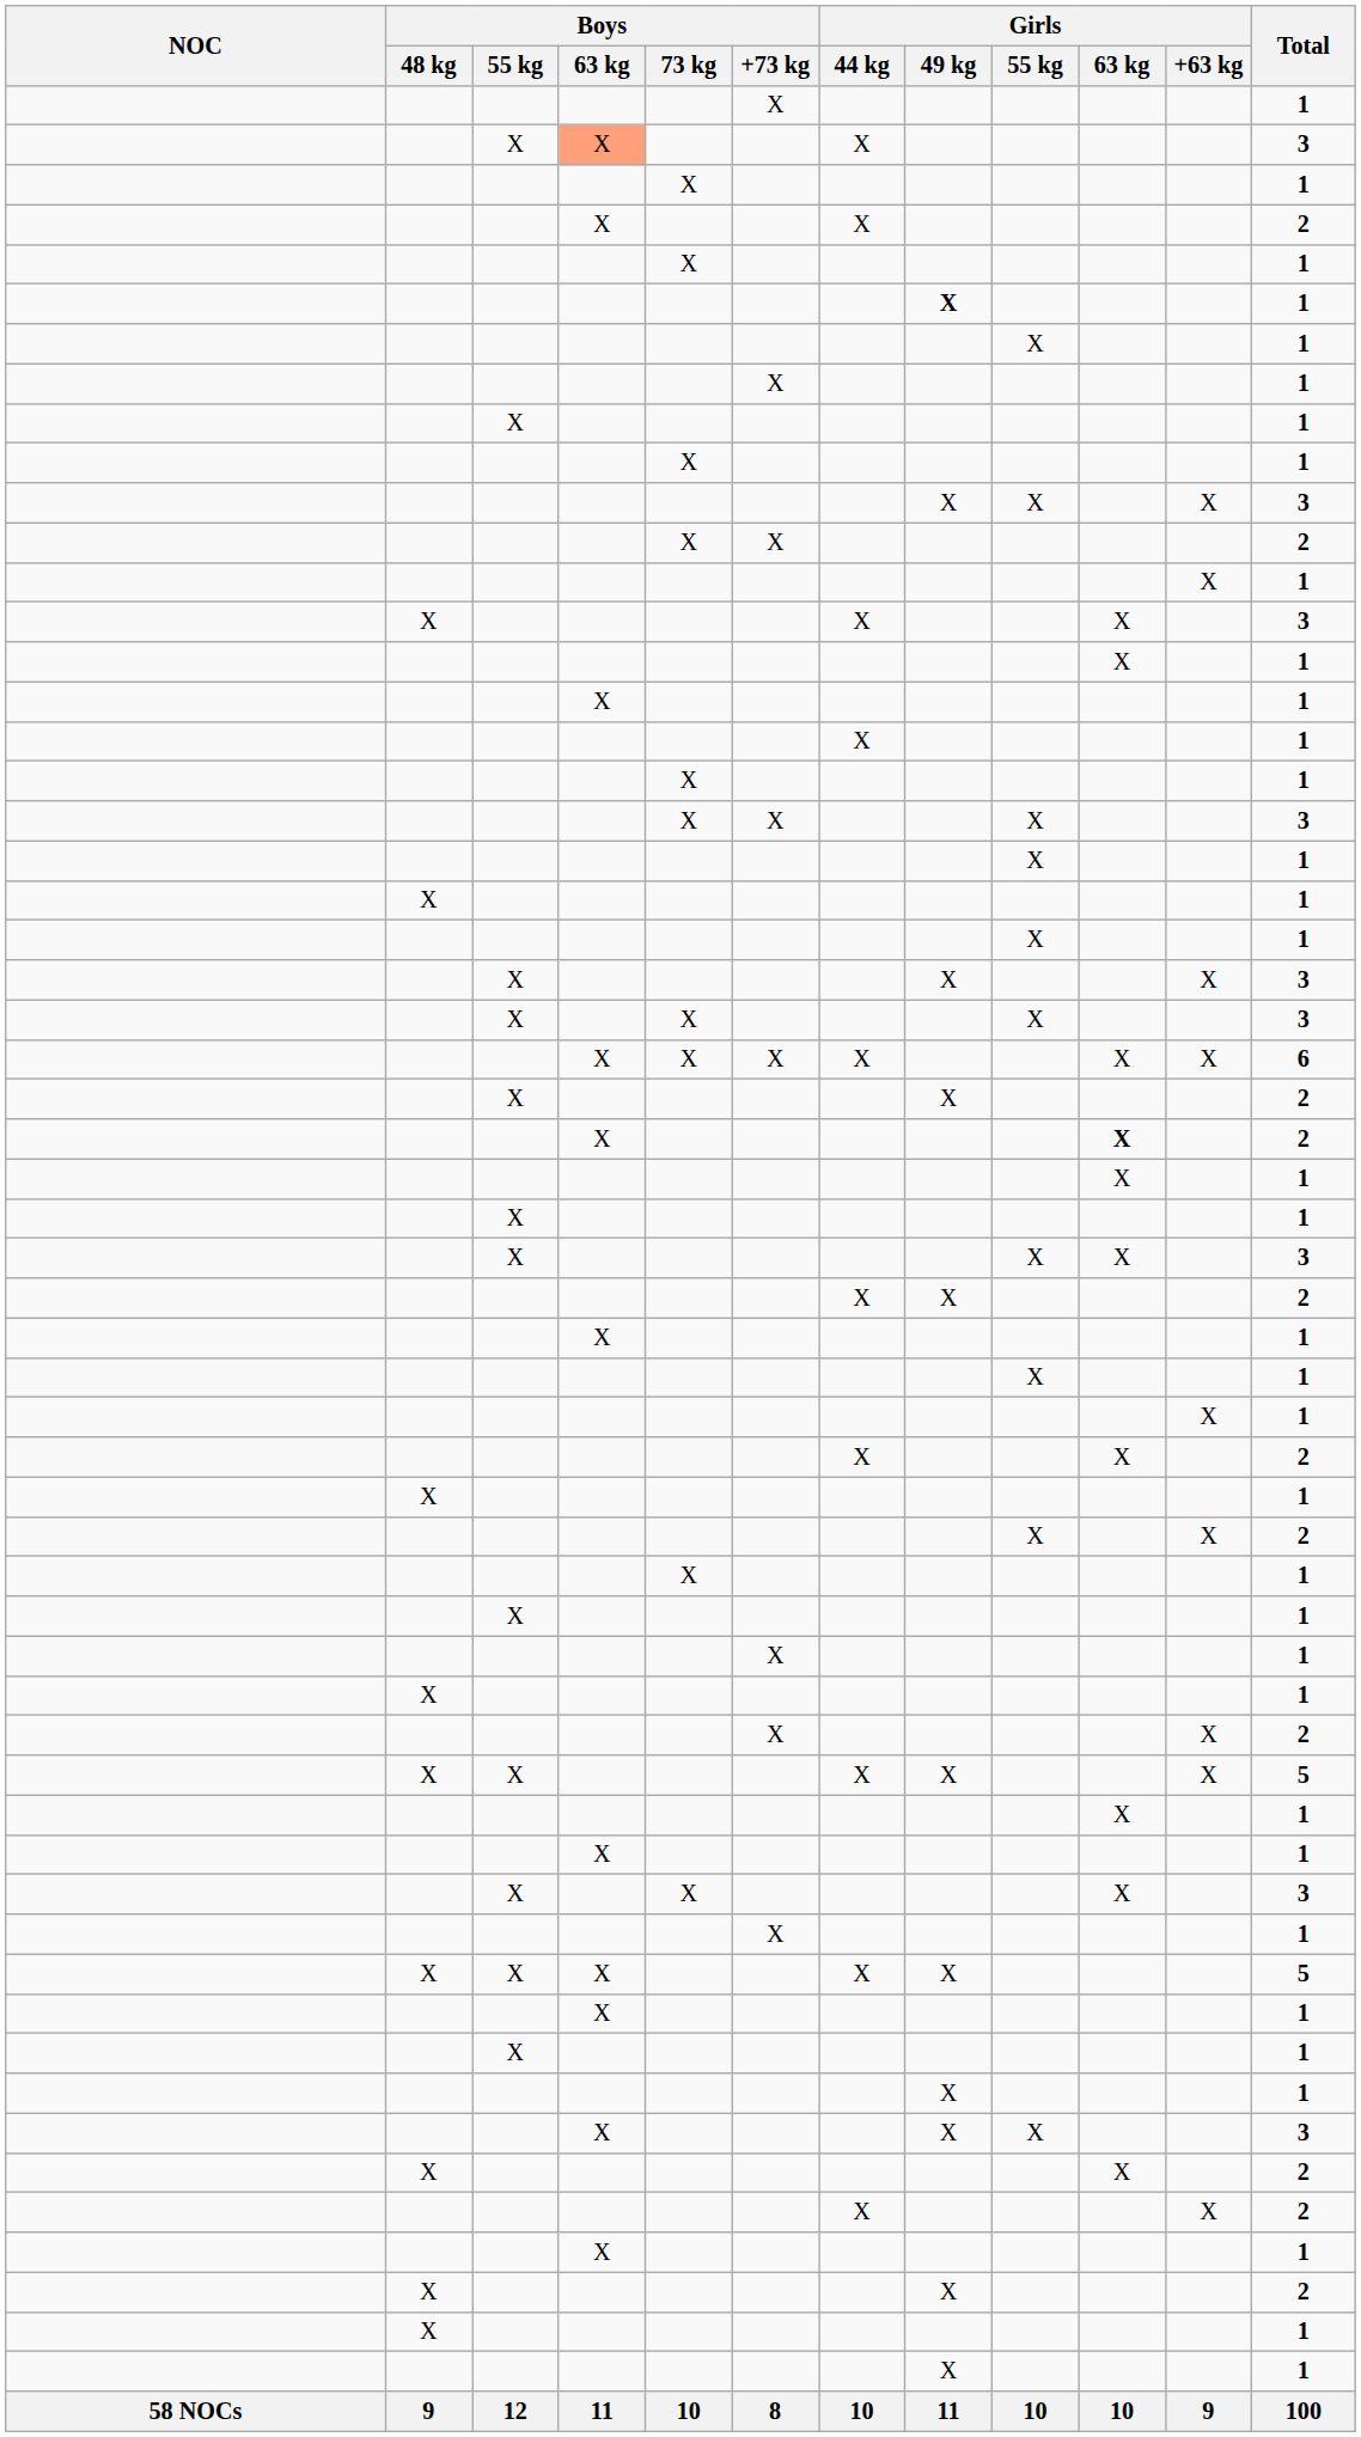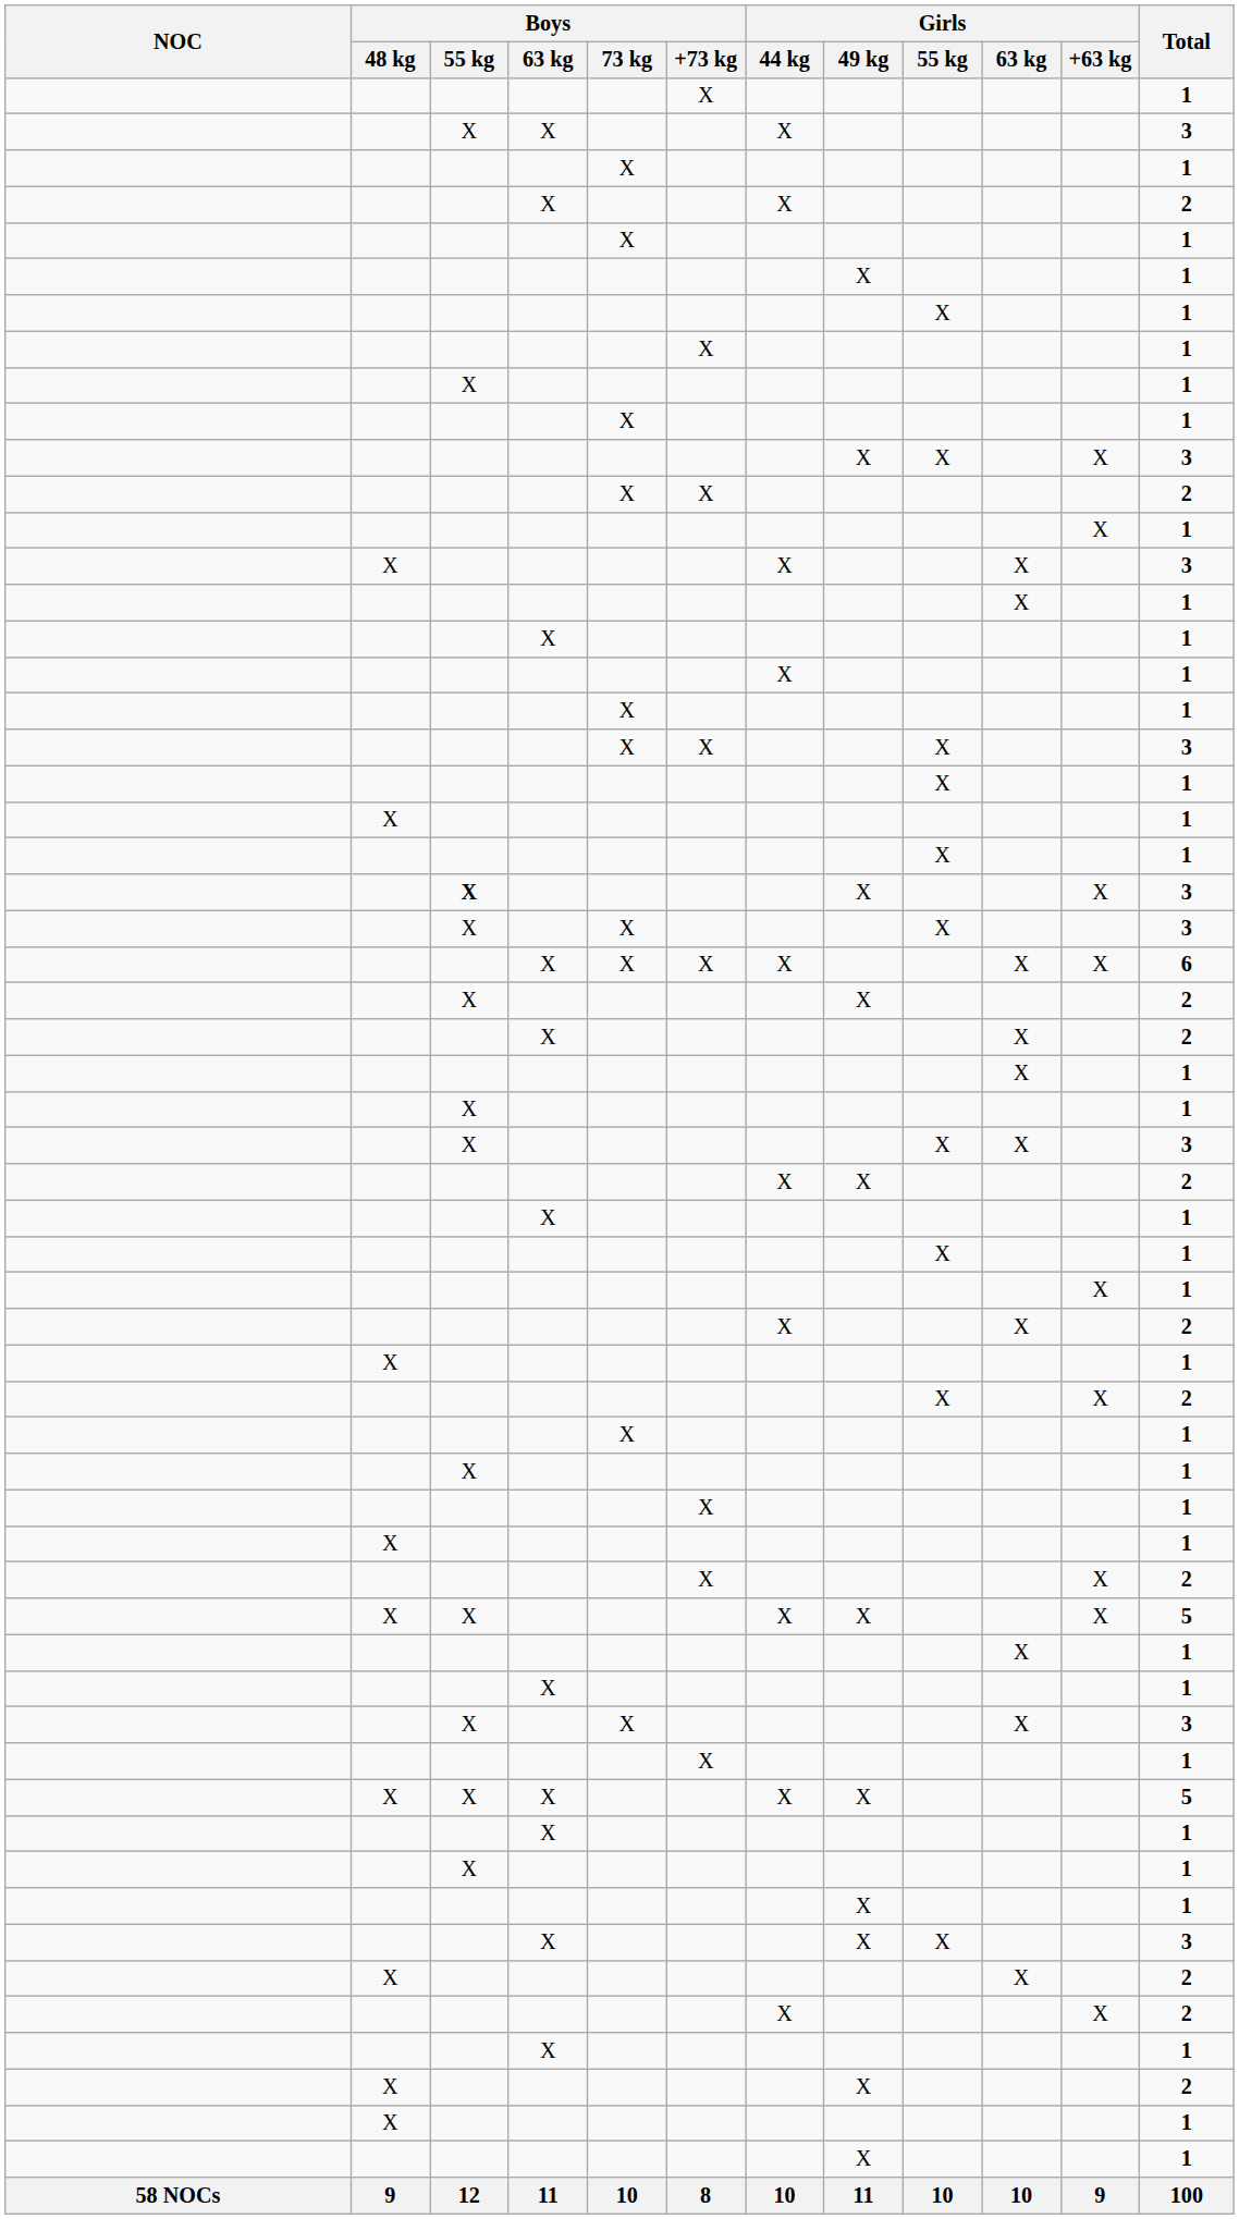row 4 | Boys / 63 kg: lightsalmon background -> no background
row 8 | Girls / 49 kg: bold -> normal
row 25 | Boys / 55 kg: normal -> bold
row 29 | Girls / 63 kg: bold -> normal
